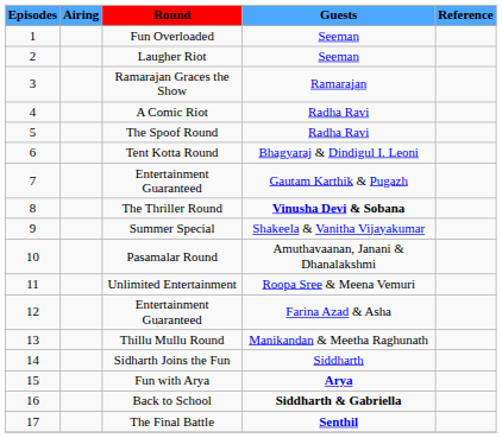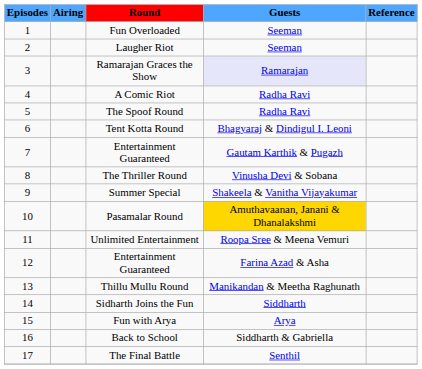Ramarajan Graces the Show | Guests: no background -> lavender background
The Thriller Round | Guests: bold -> normal
Pasamalar Round | Guests: no background -> gold background
Fun with Arya | Guests: bold -> normal
Back to School | Guests: bold -> normal
The Final Battle | Guests: bold -> normal
